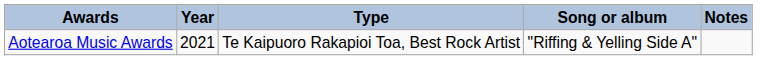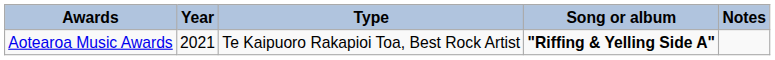Aotearoa Music Awards | Song or album: normal -> bold
